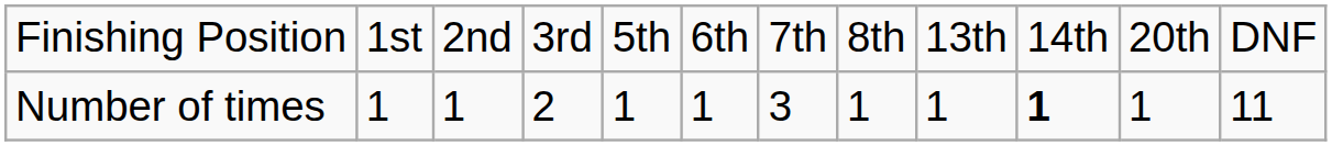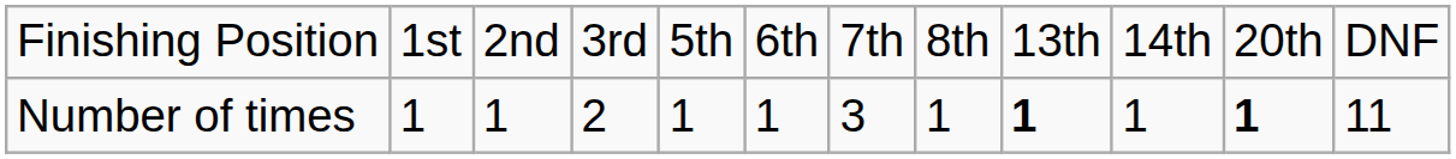Number of times | column 9: normal -> bold
Number of times | column 10: bold -> normal
Number of times | column 11: normal -> bold
